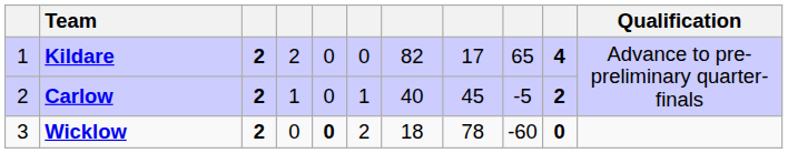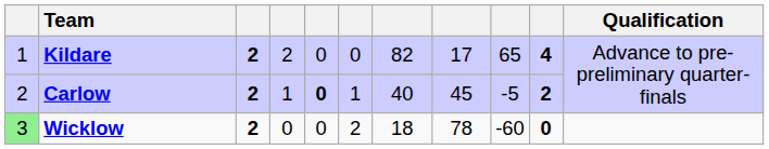Carlow | column 5: normal -> bold
Wicklow | column 1: no background -> lightgreen background
Wicklow | column 5: bold -> normal
